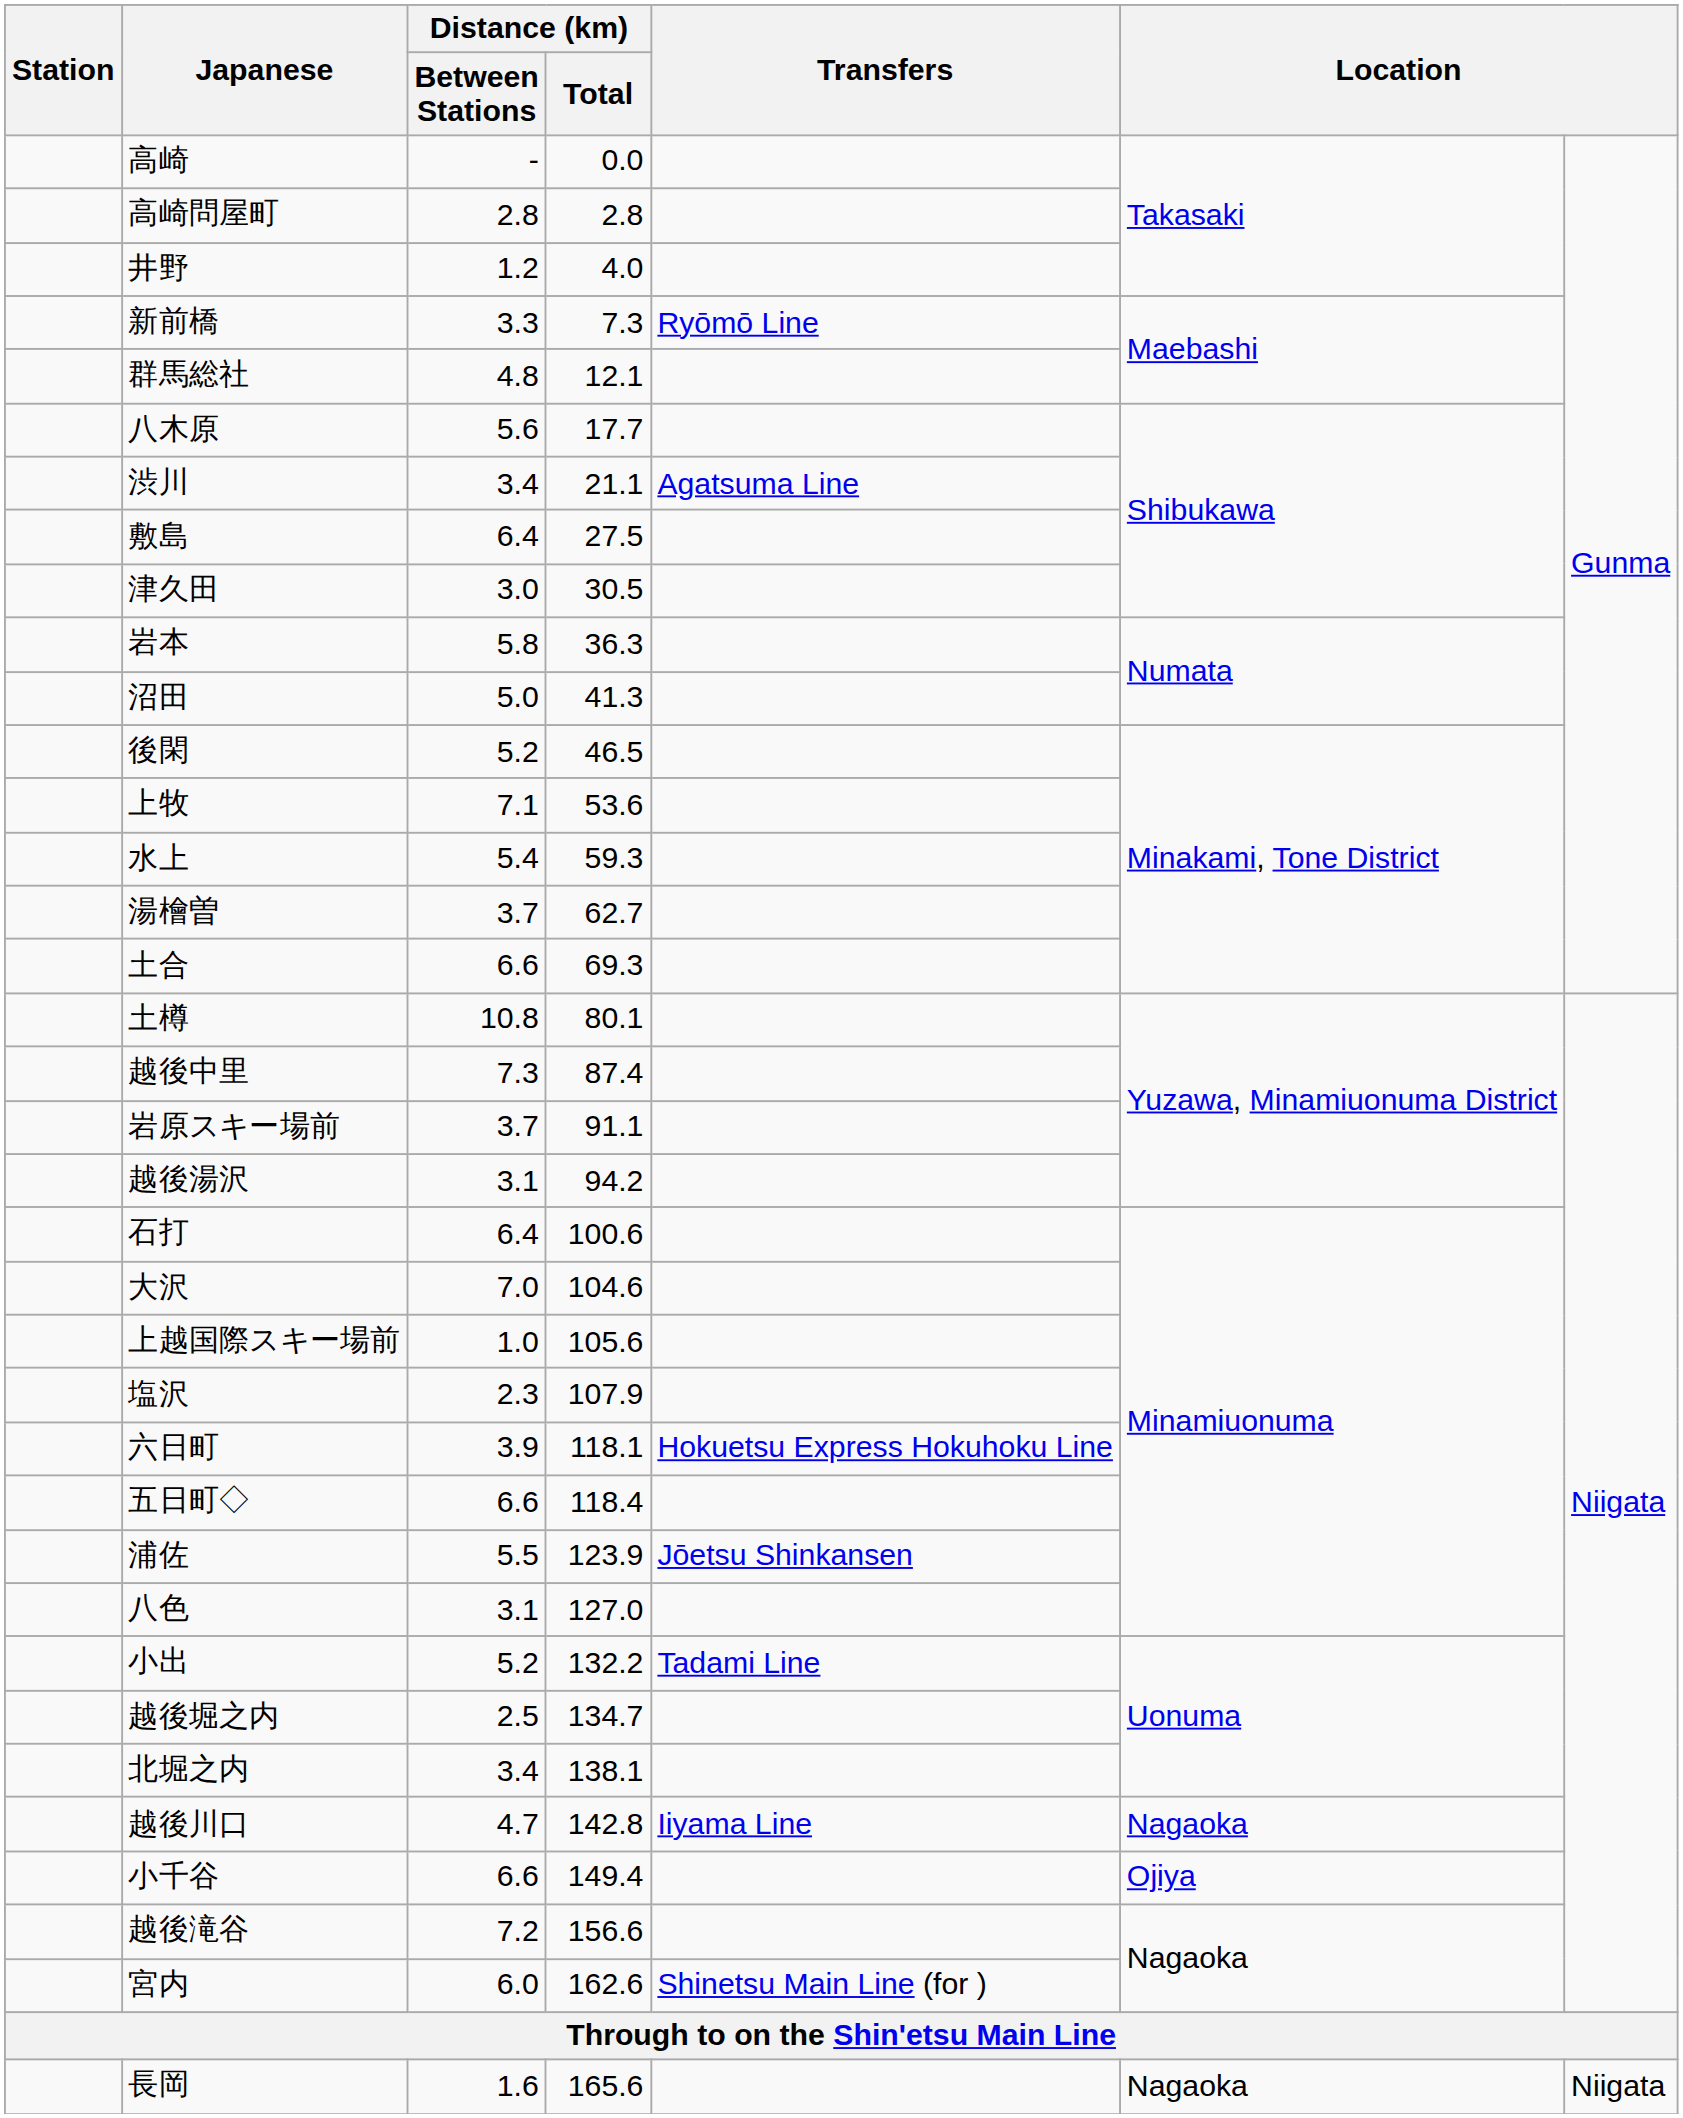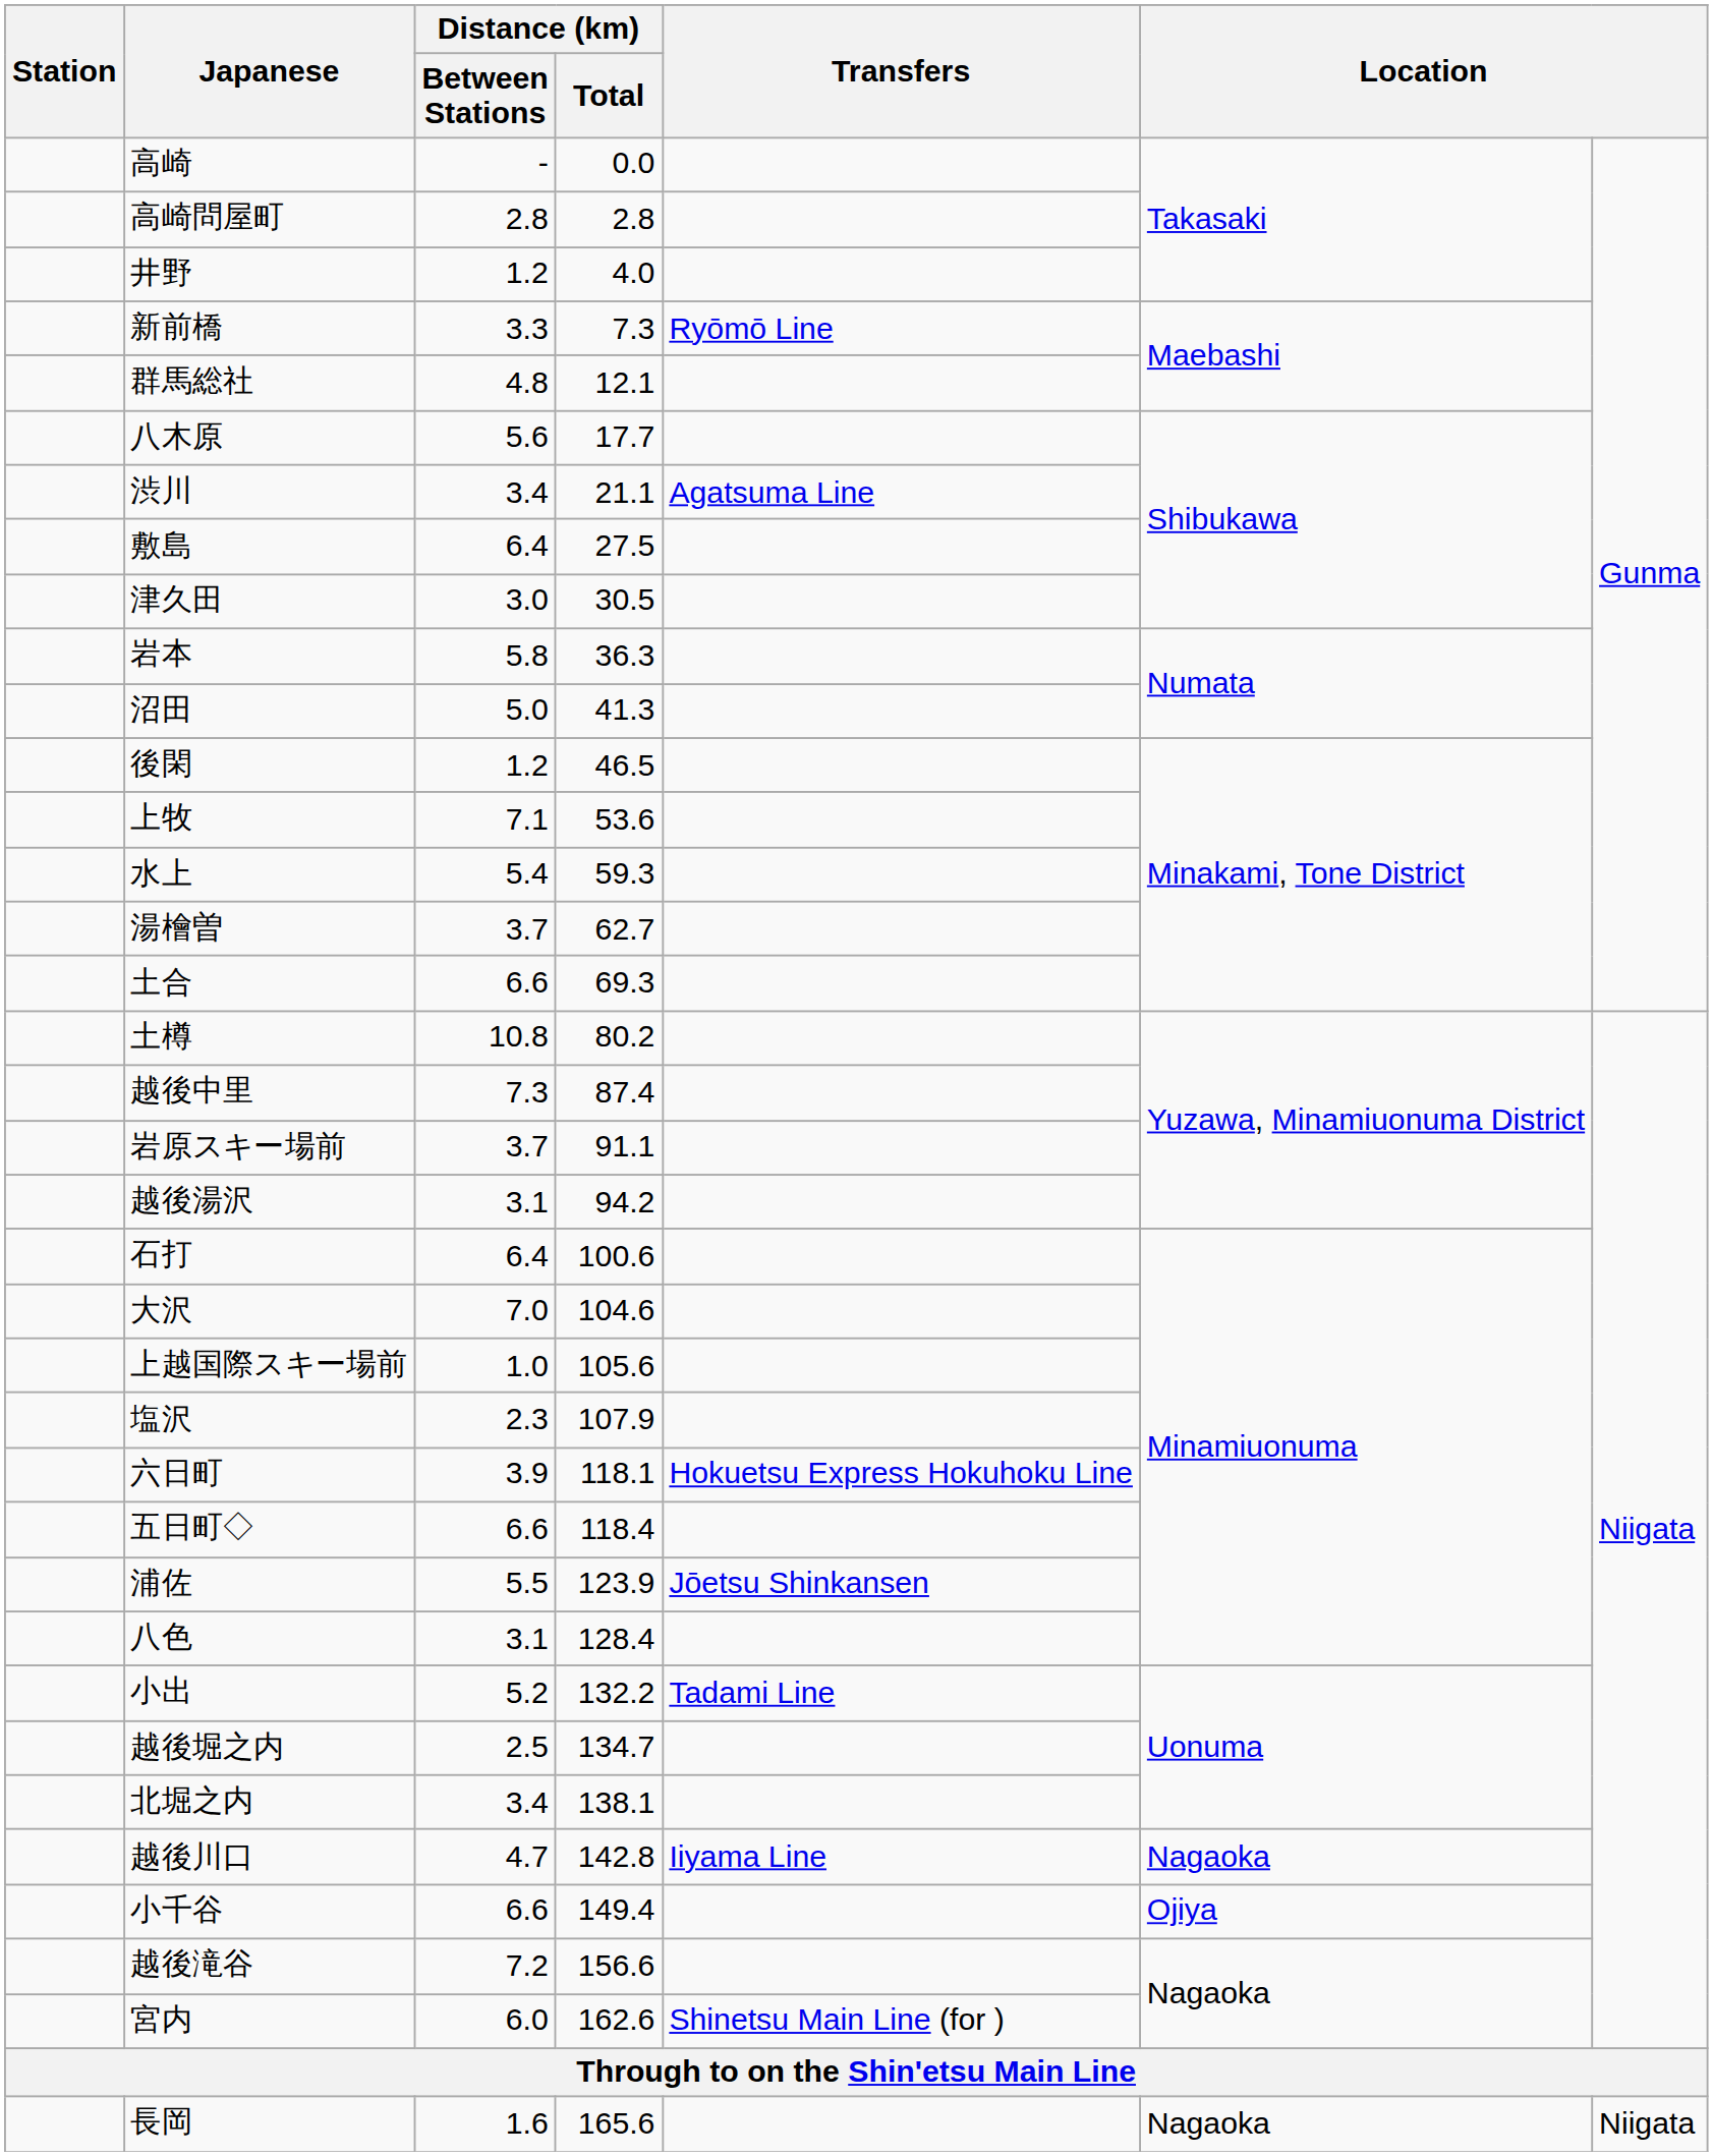後閑 | Distance (km) / Between Stations: 5.2 -> 1.2
土樽 | Distance (km) / Total: 80.1 -> 80.2
八色 | Distance (km) / Total: 127.0 -> 128.4
